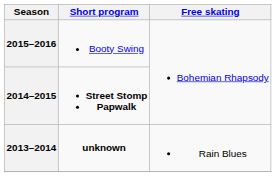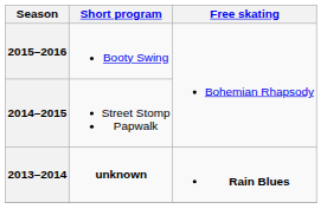2014–2015 | Short program: bold -> normal
2013–2014 | Free skating: normal -> bold
